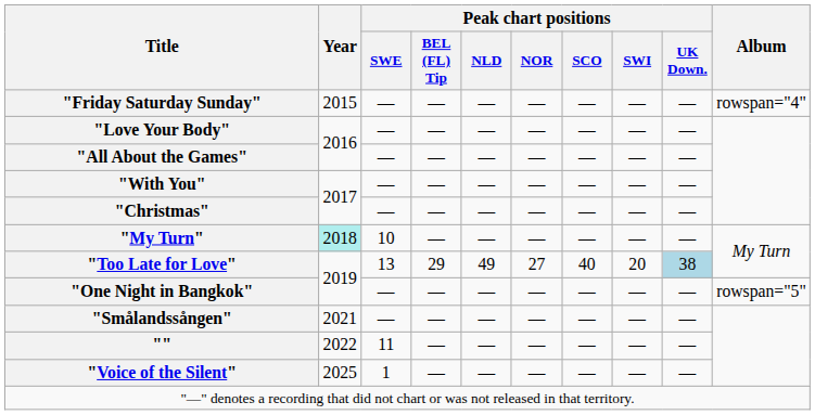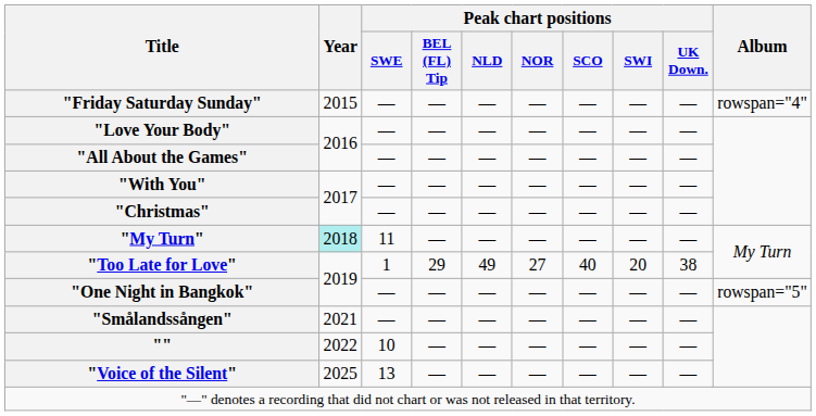"My Turn" | Peak chart positions / SWE: 10 -> 11
"Too Late for Love" | Peak chart positions / SWE: 13 -> 1
"Too Late for Love" | Peak chart positions / UK Down.: lightblue background -> no background
"" | Peak chart positions / SWE: 11 -> 10
"Voice of the Silent" | Peak chart positions / SWE: 1 -> 13
